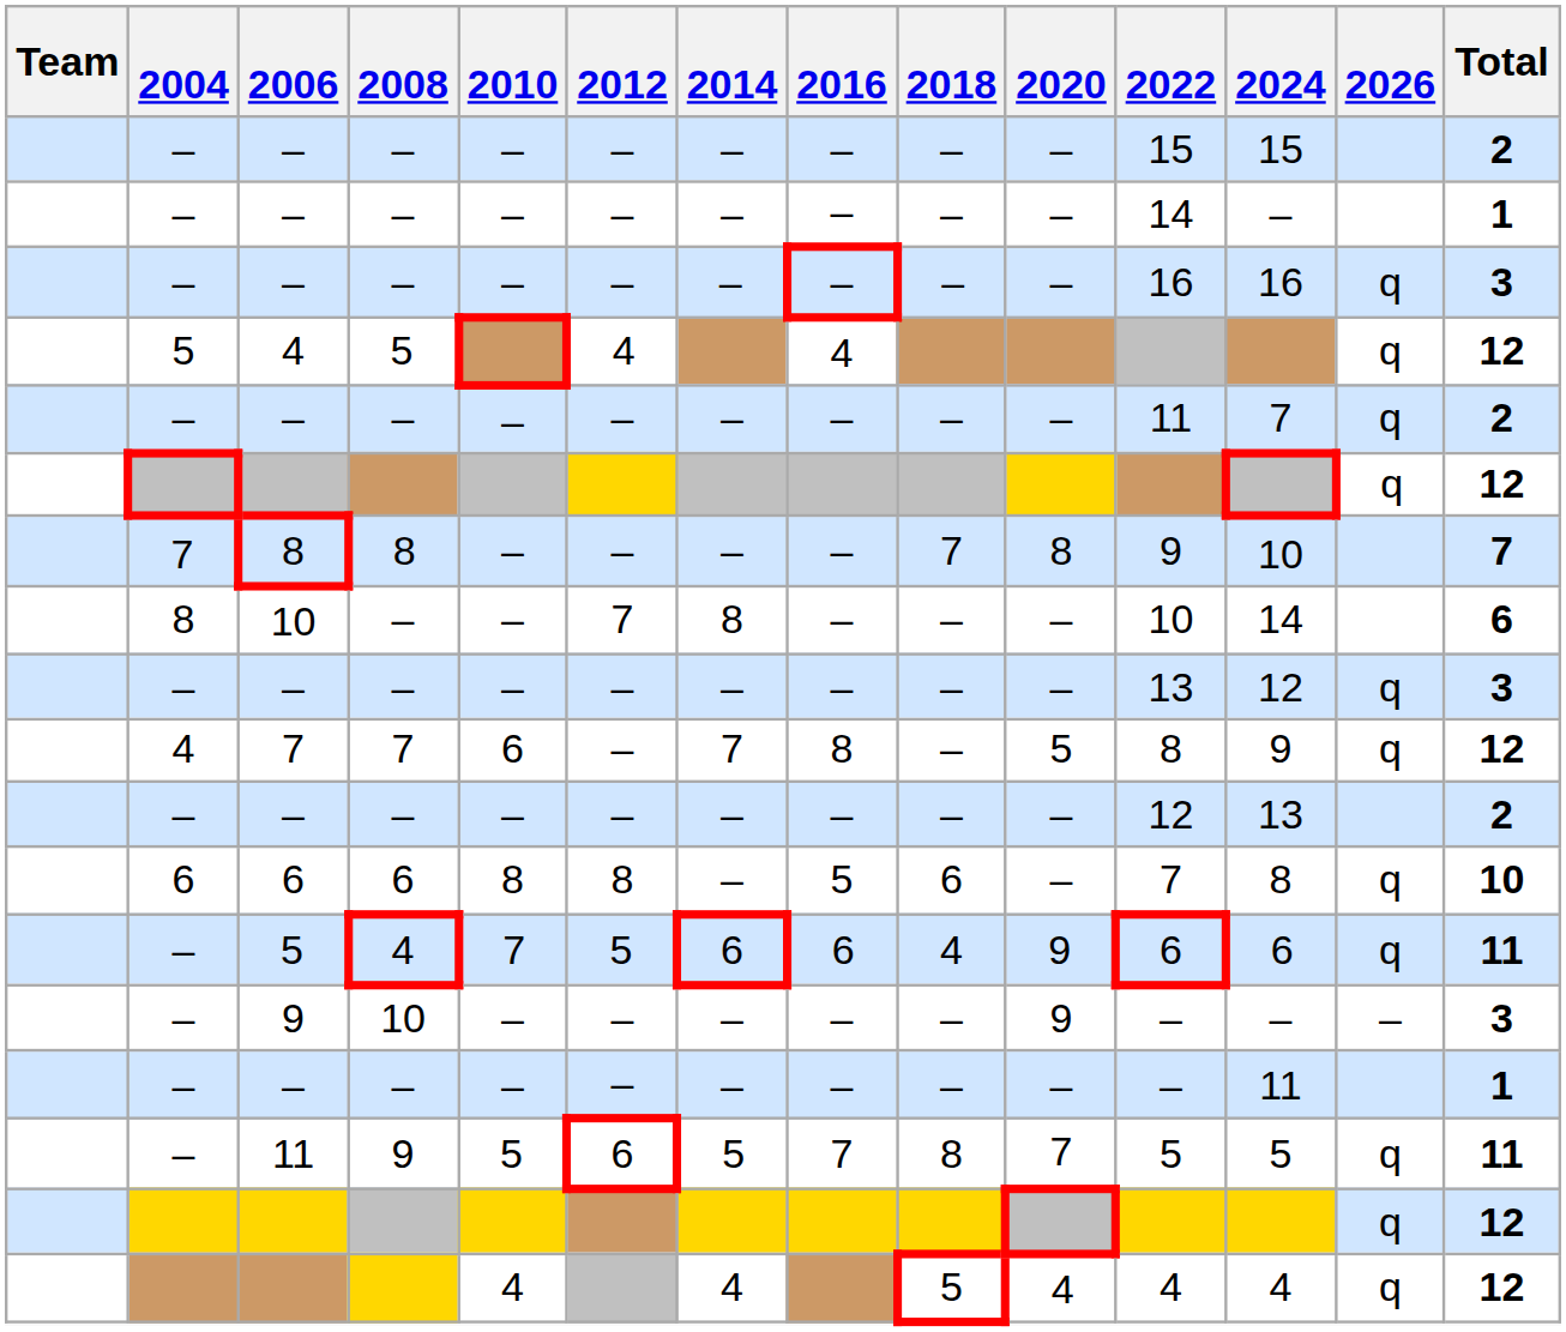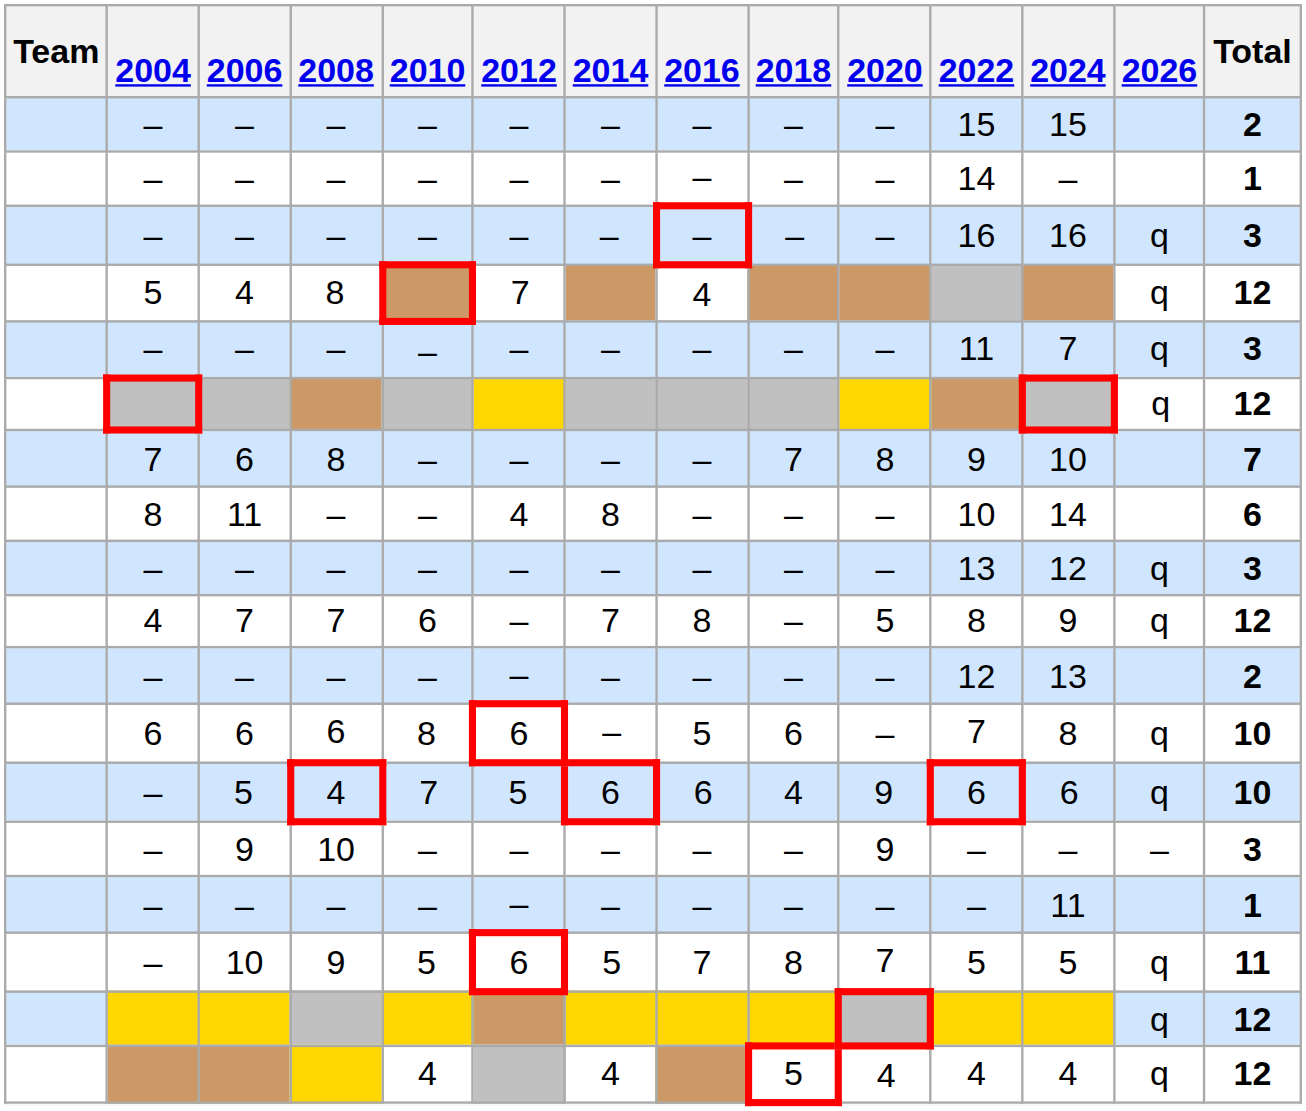row 5 | 2008: 5 -> 8
row 5 | 2012: 4 -> 7
row 6 | Total: 2 -> 3
row 8 | 2006: 8 -> 6
row 9 | 2006: 10 -> 11
row 9 | 2012: 7 -> 4
row 13 | 2012: 8 -> 6
row 14 | Total: 11 -> 10
row 17 | 2006: 11 -> 10
